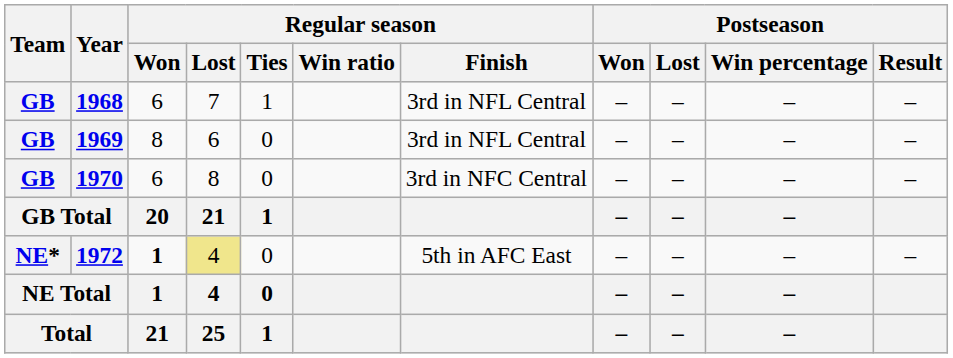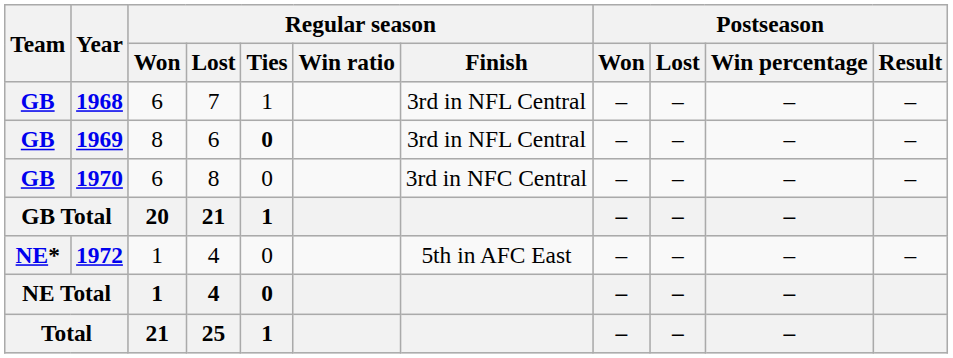1969 | Regular season / Ties: normal -> bold
1972 | Regular season / Won: bold -> normal
1972 | Regular season / Lost: khaki background -> no background
